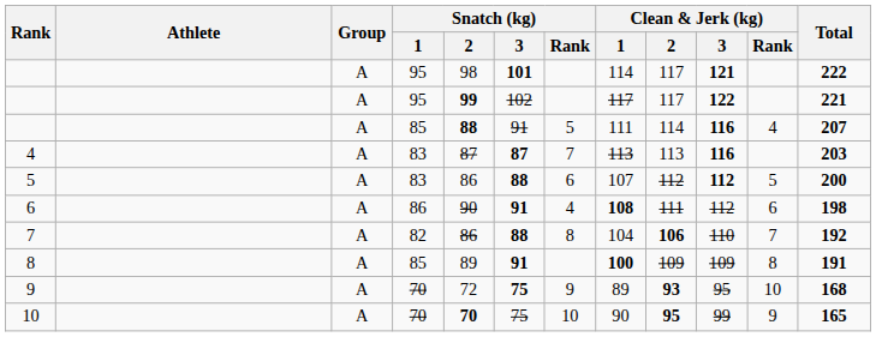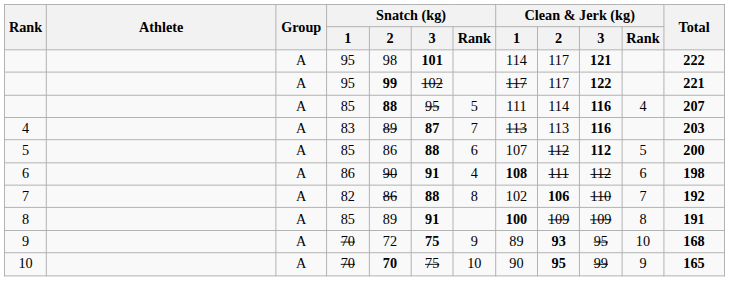row 5 | Snatch (kg) / 3: 91 -> 95
row 6 | Snatch (kg) / 2: 87 -> 89
row 7 | Snatch (kg) / 1: 83 -> 85
row 9 | Clean & Jerk (kg) / 1: 104 -> 102
